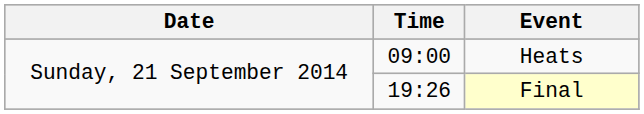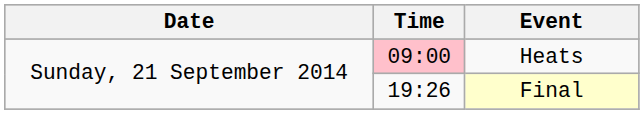Heats | Time: no background -> pink background
